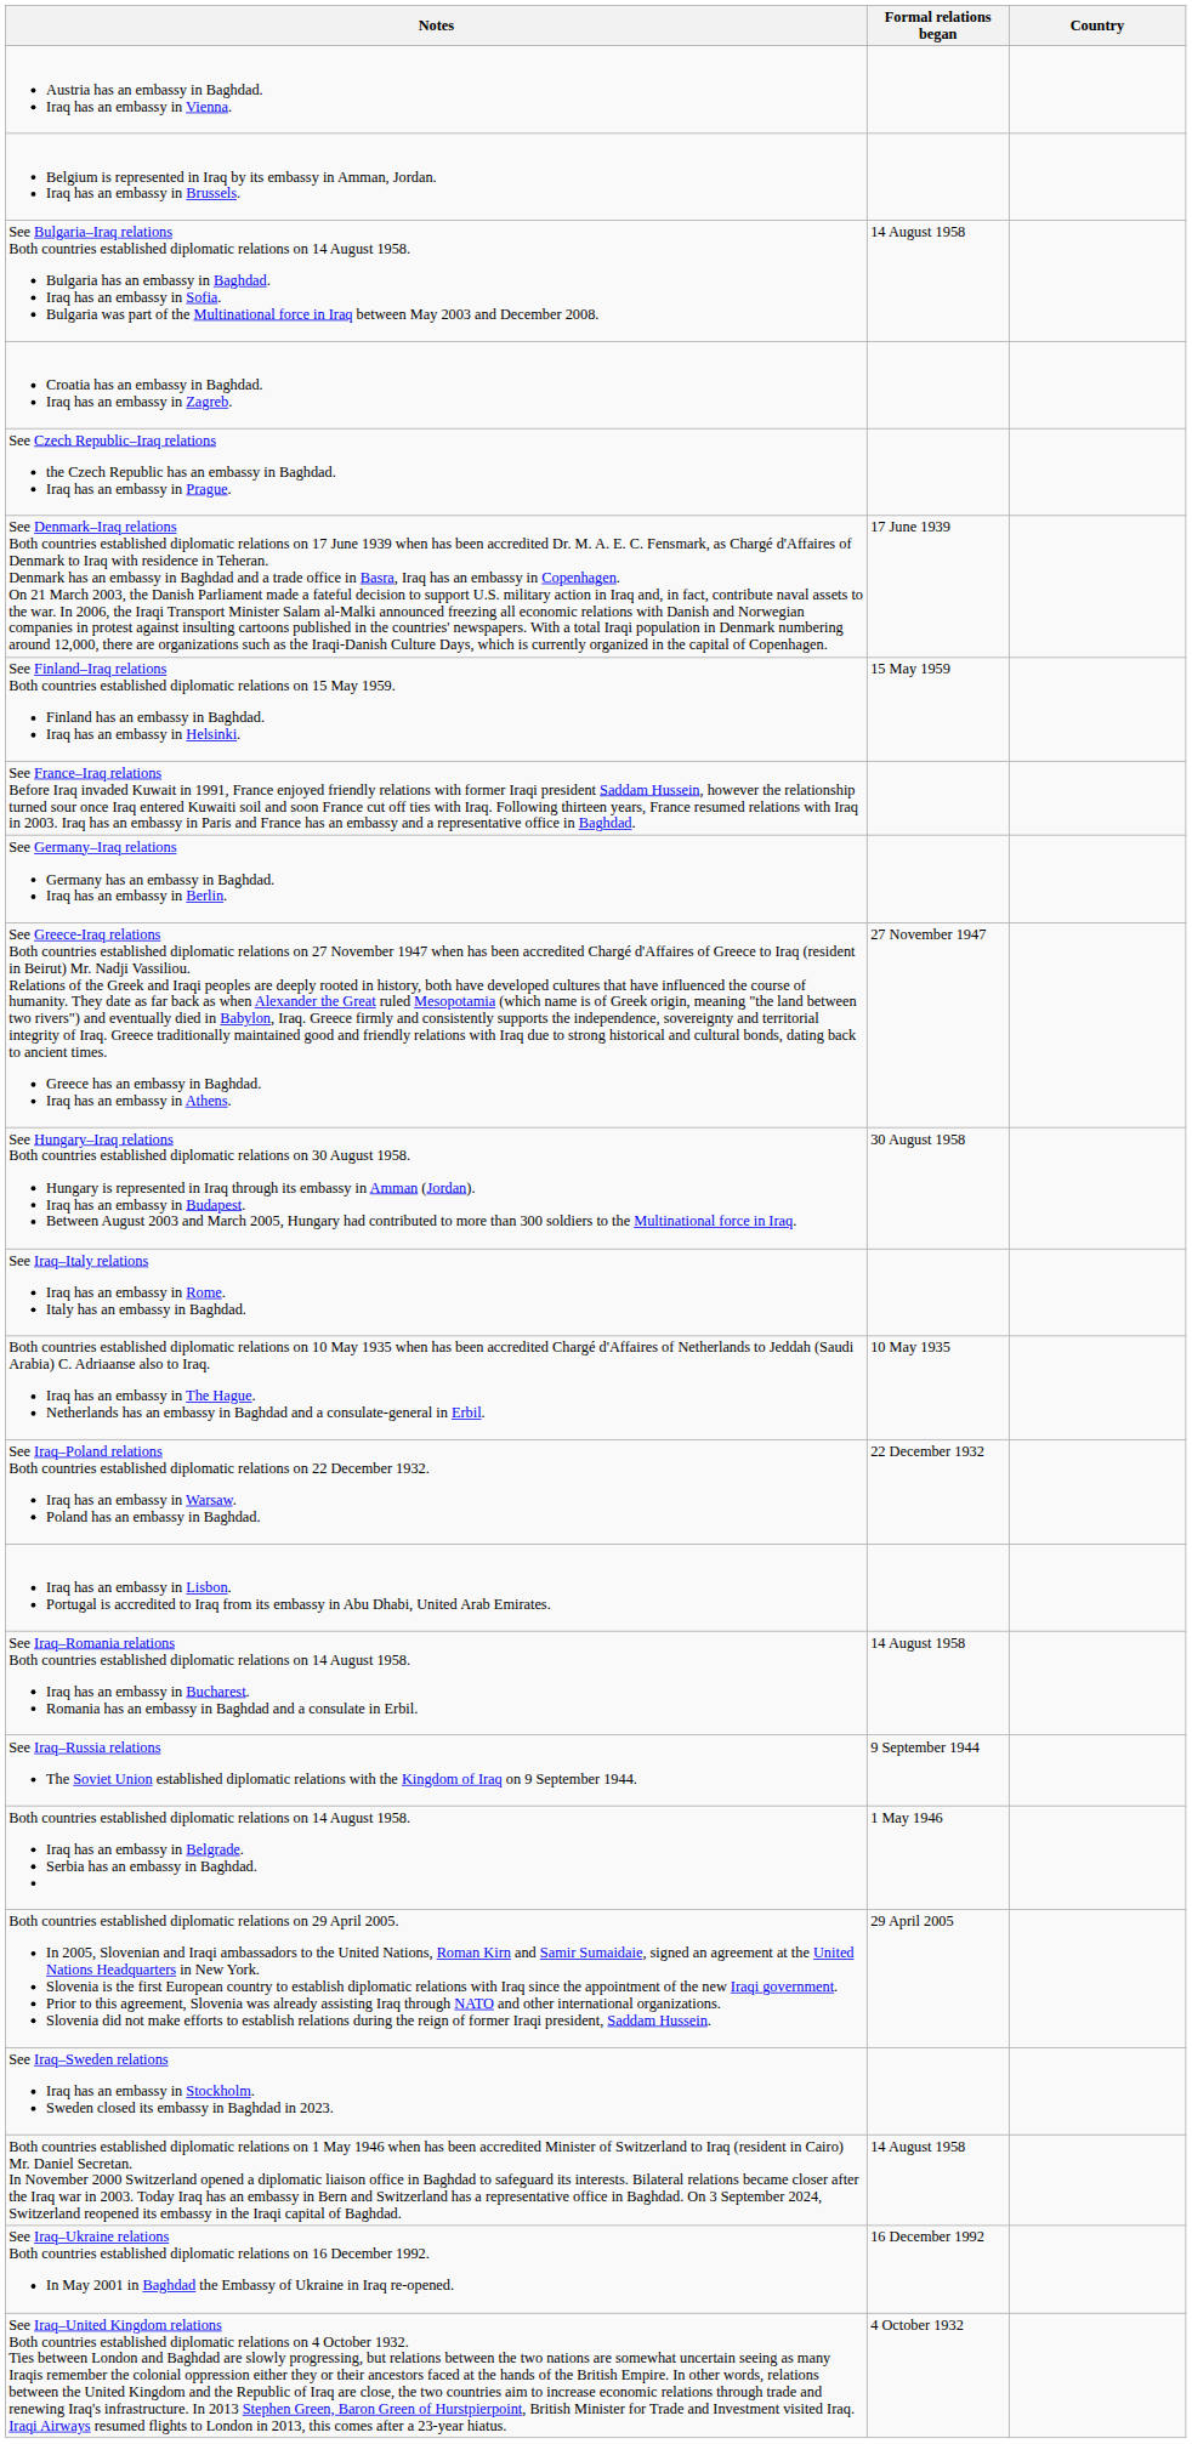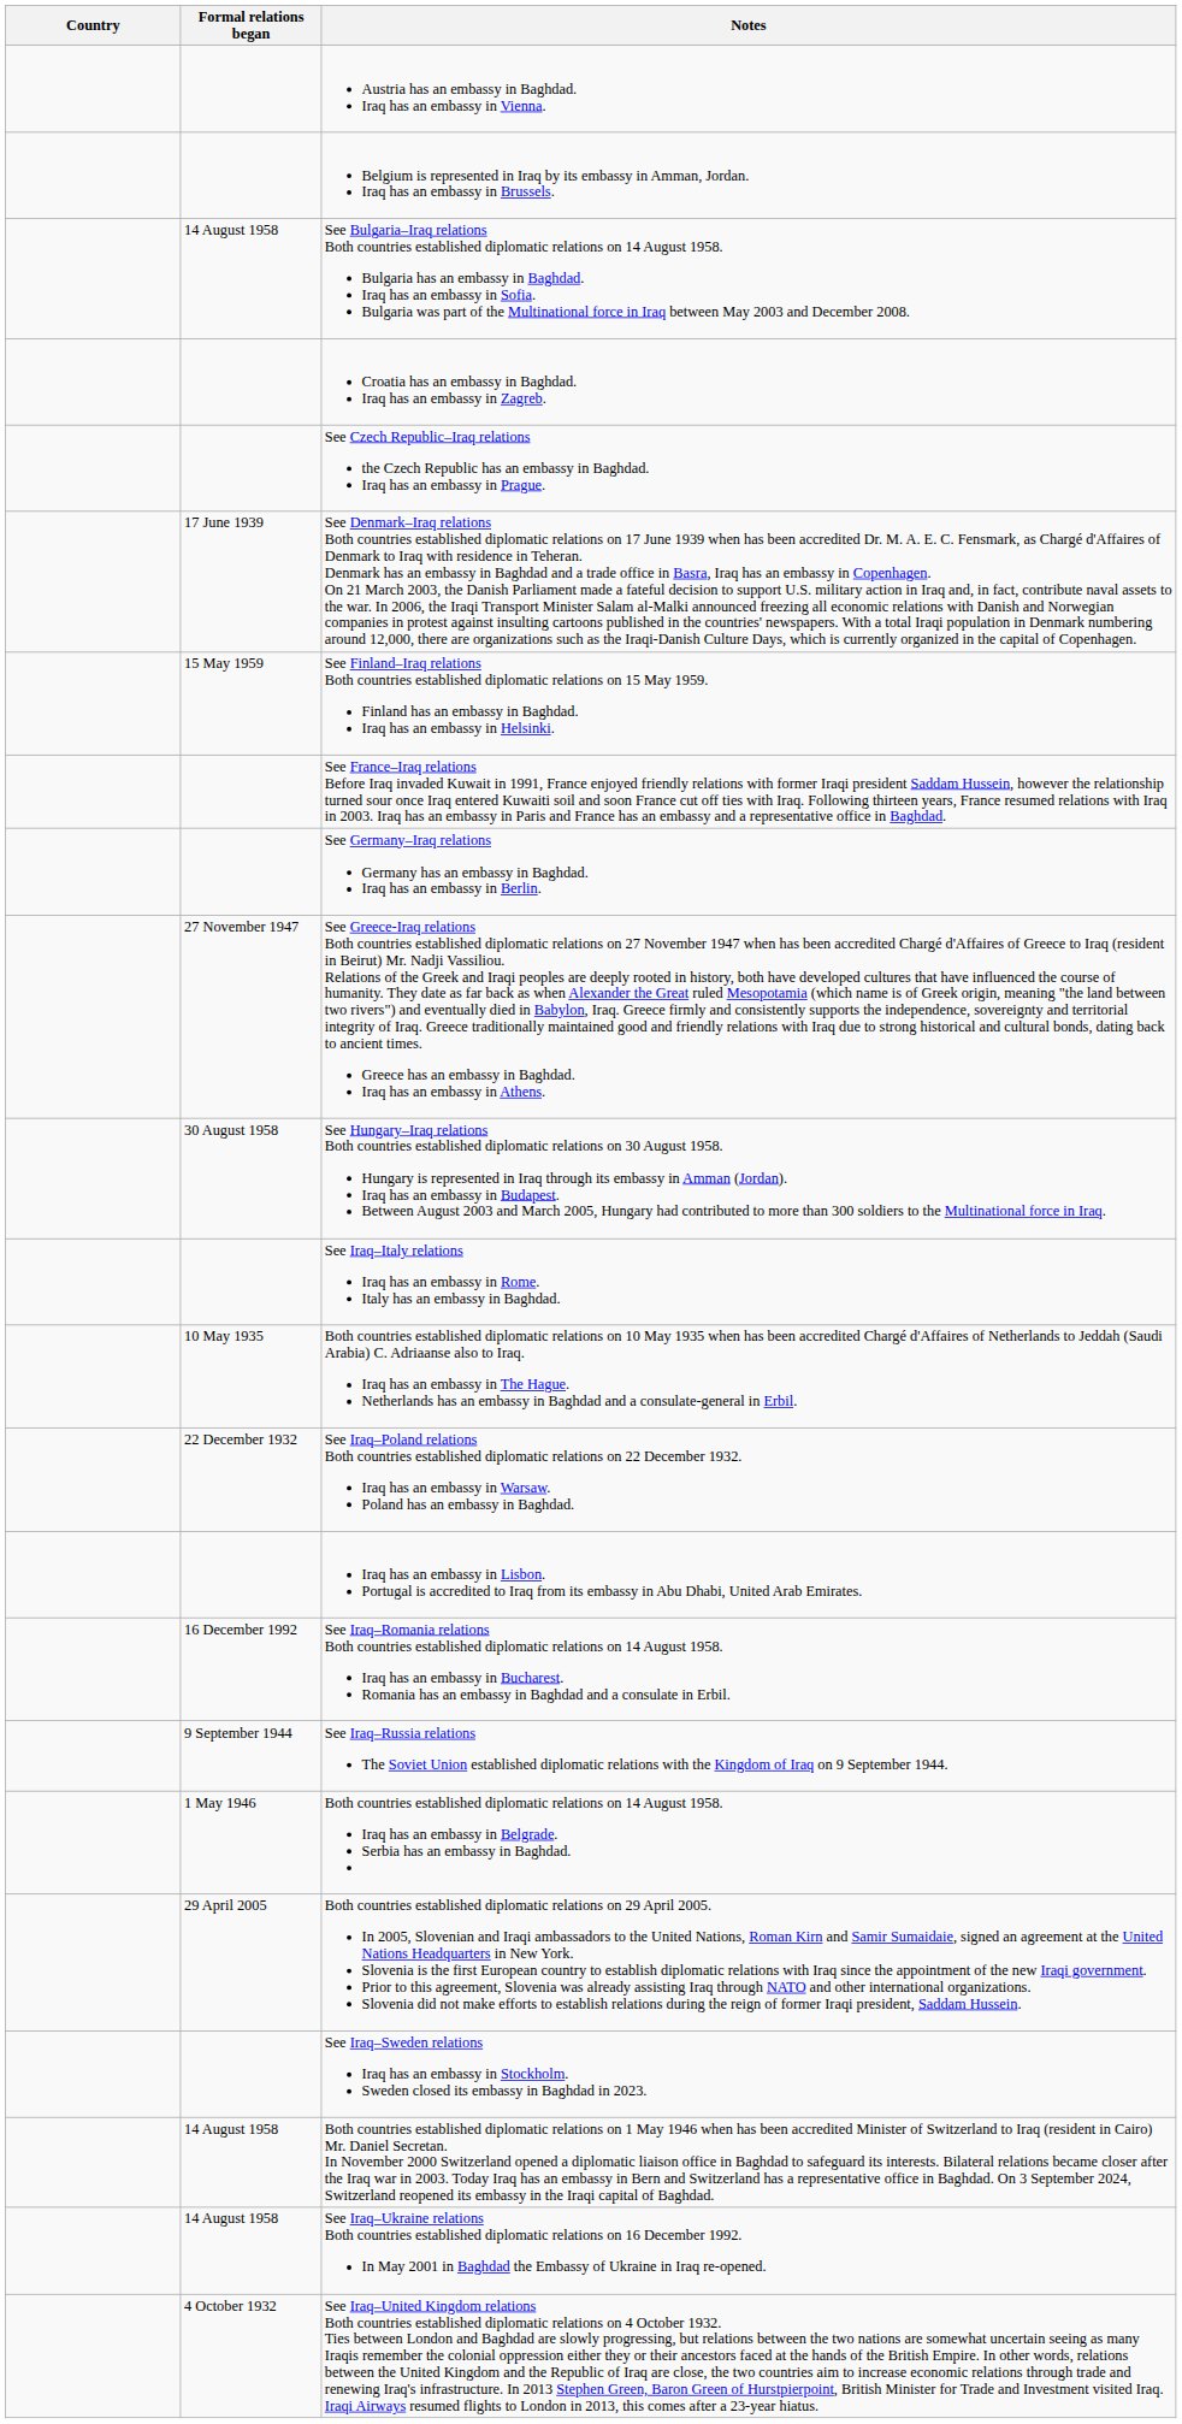columns swapped: Country <-> Notes
row 17 | Formal relations began: 14 August 1958 -> 16 December 1992
row 23 | Formal relations began: 16 December 1992 -> 14 August 1958
